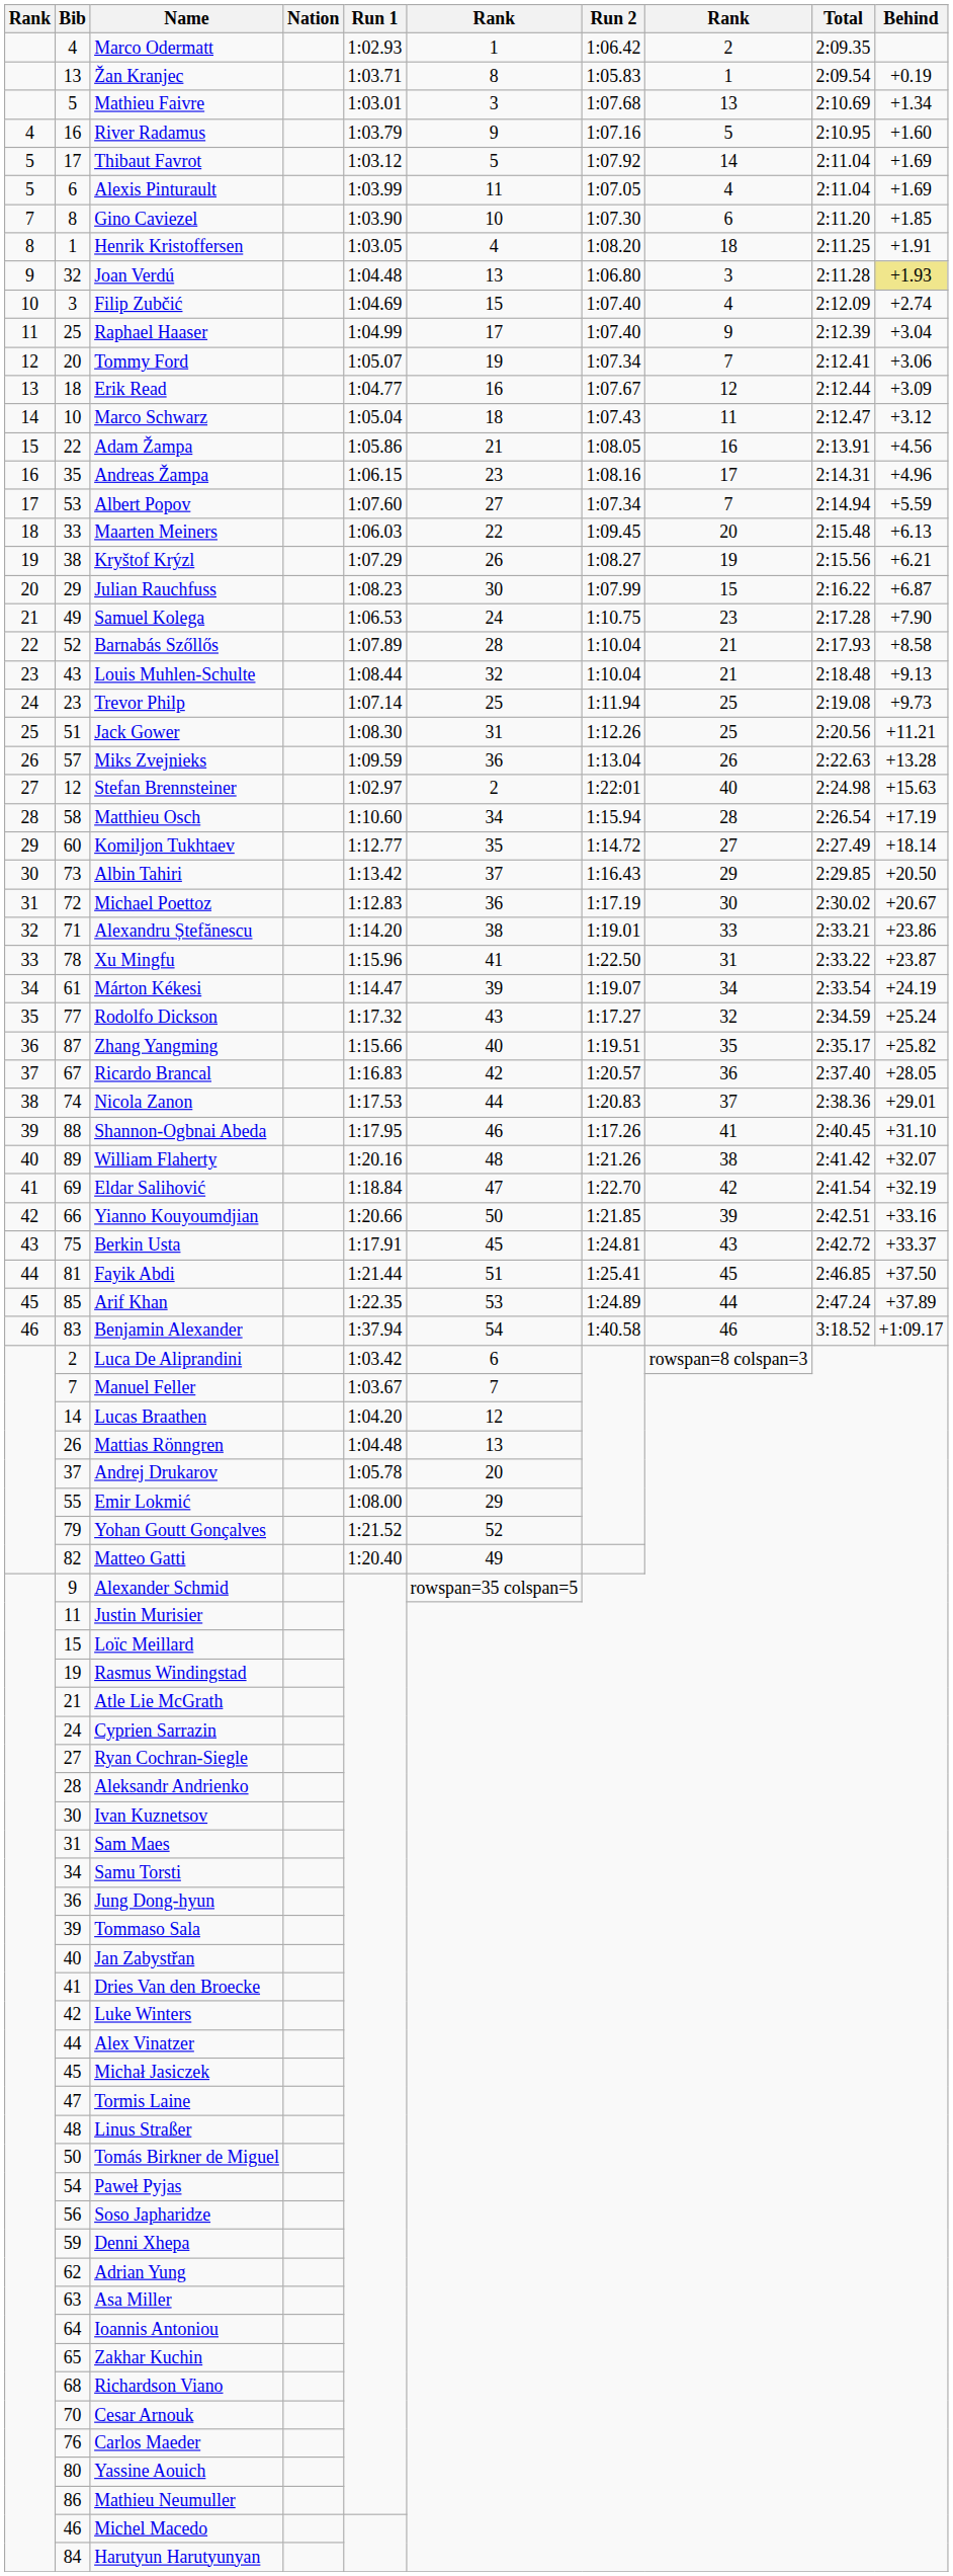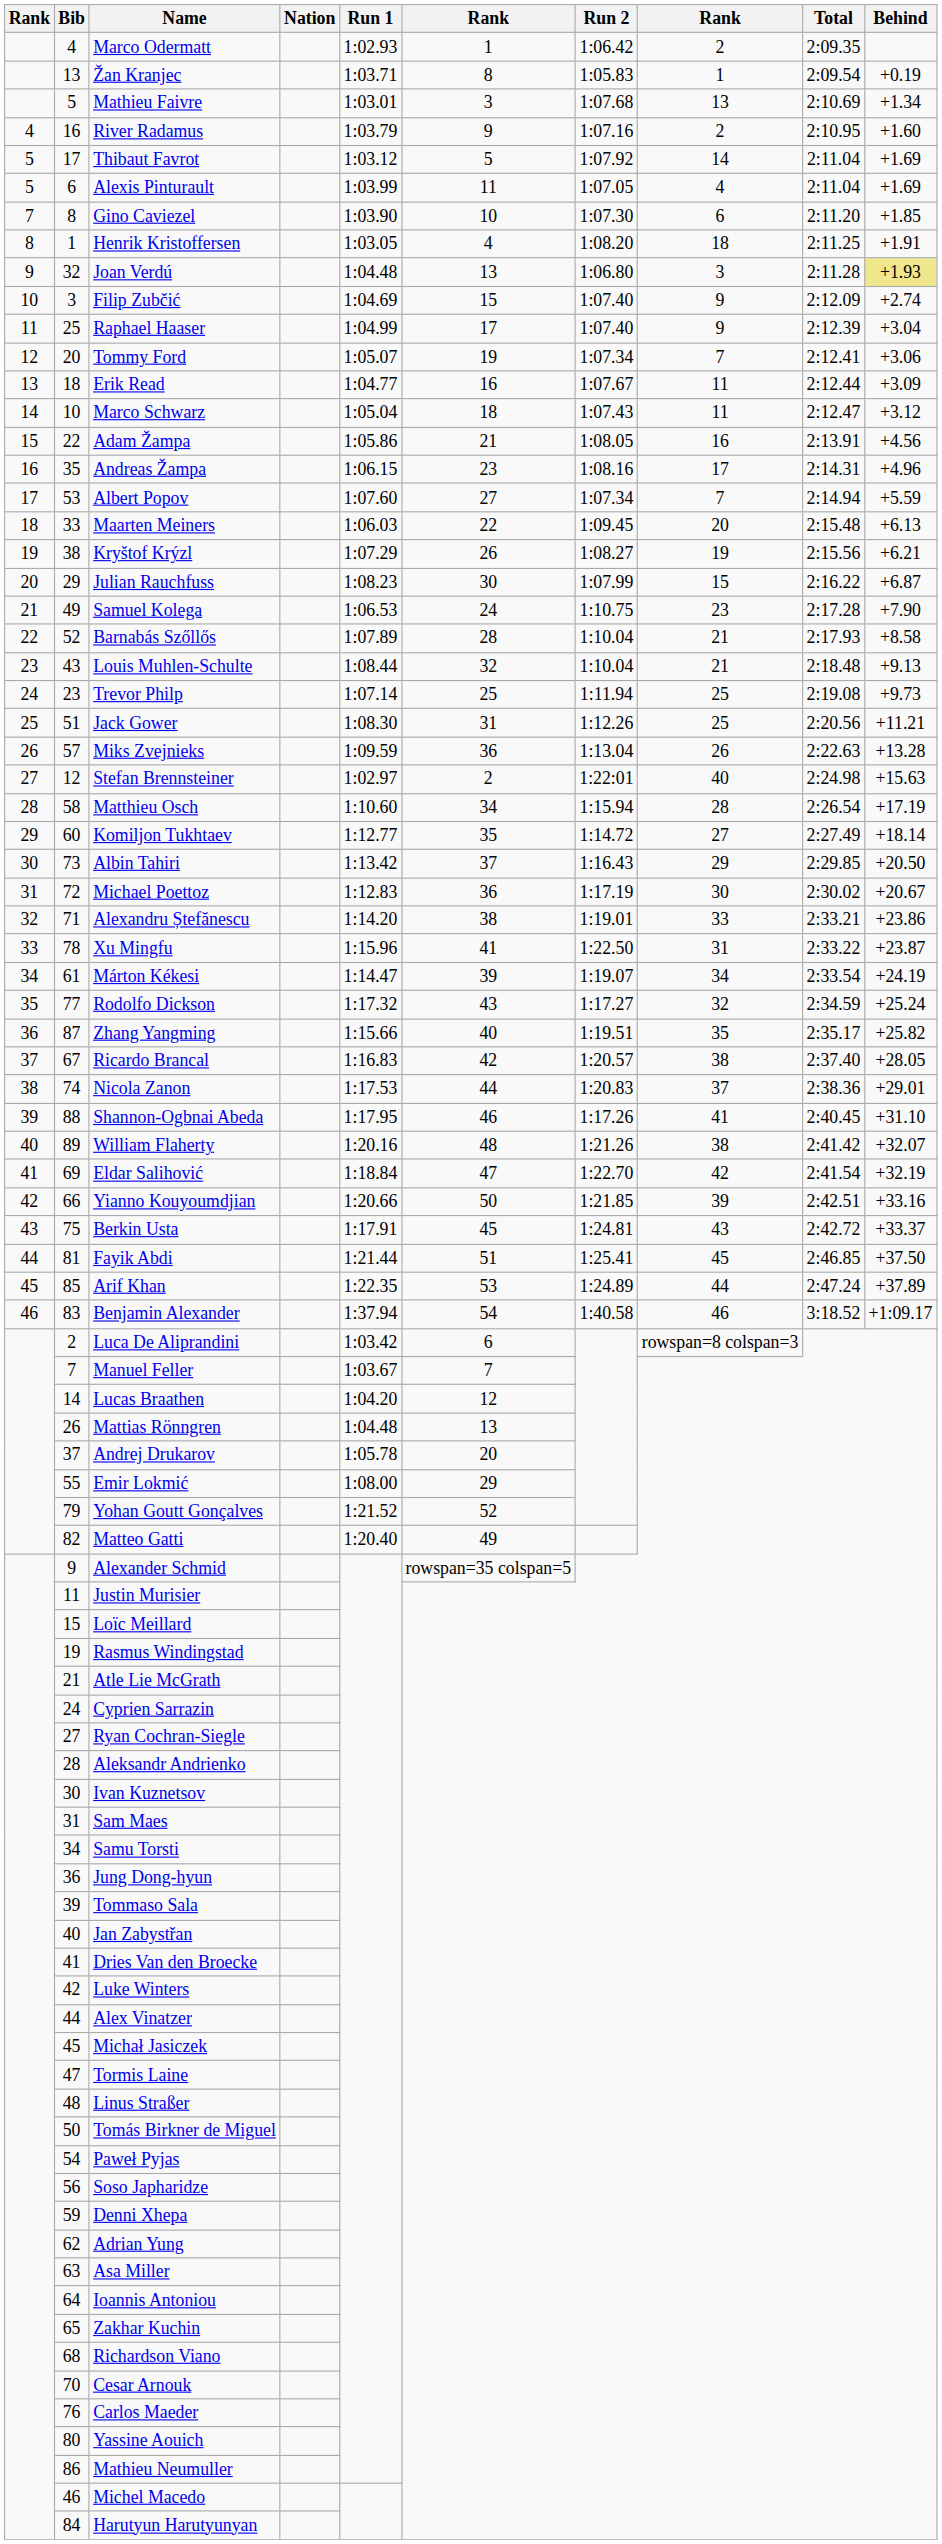River Radamus | column 8: 5 -> 2
Filip Zubčić | column 8: 4 -> 9
Erik Read | column 8: 12 -> 11
Ricardo Brancal | column 8: 36 -> 38
